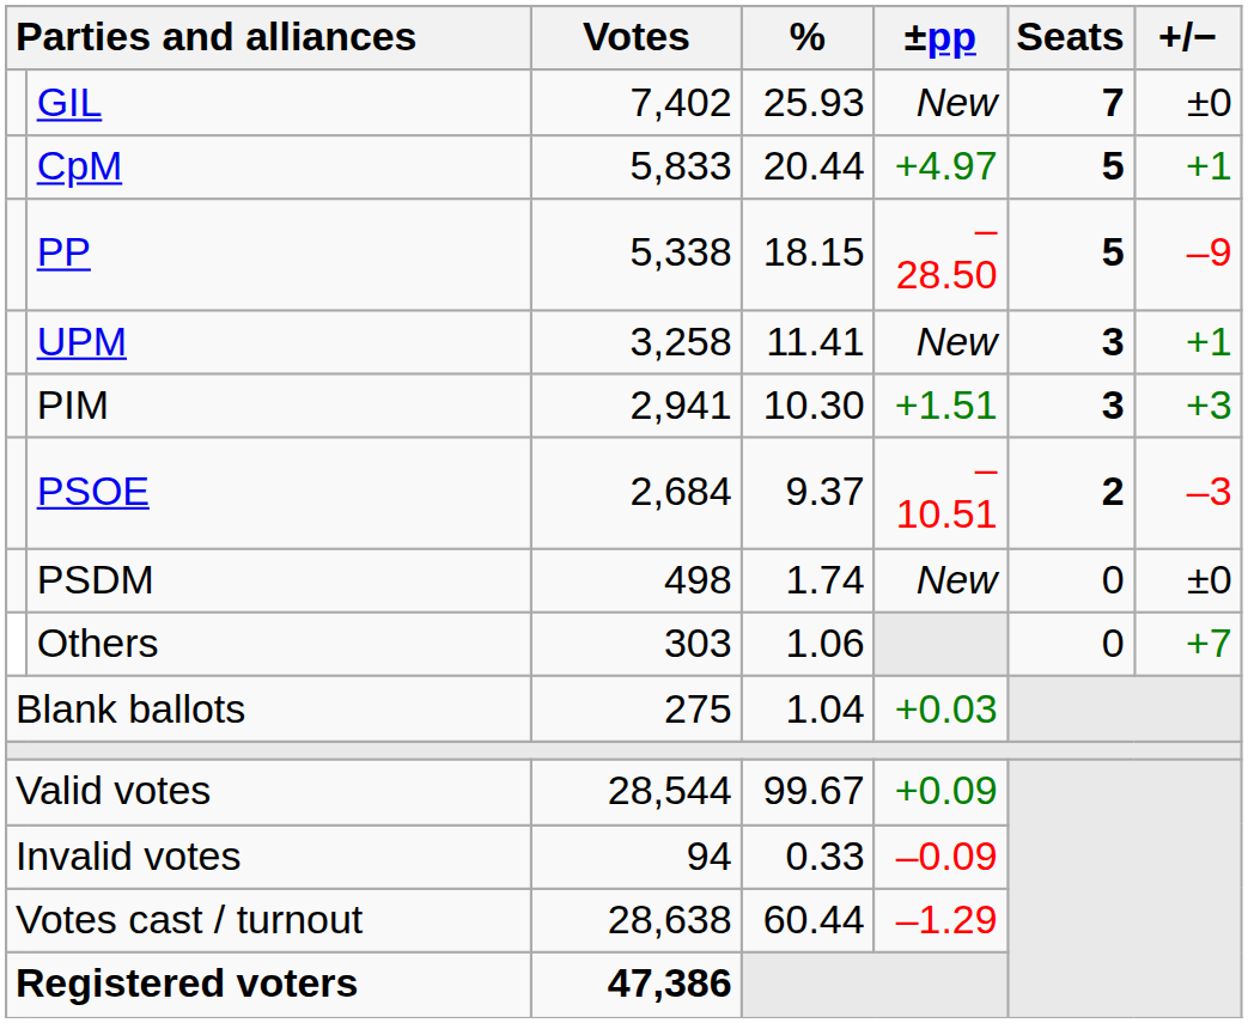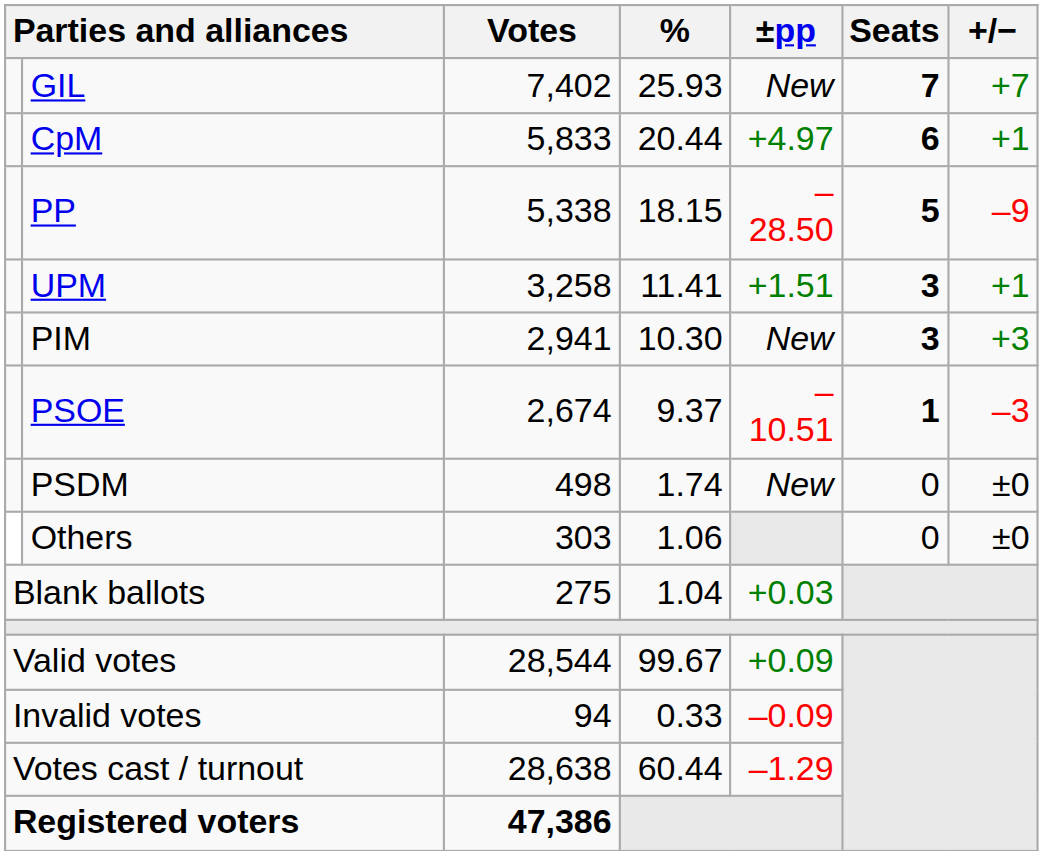GIL | +/−: ±0 -> +7
CpM | Seats: 5 -> 6
UPM | ±pp: New -> +1.51
PIM | ±pp: +1.51 -> New
PSOE | Votes: 2,684 -> 2,674
PSOE | Seats: 2 -> 1
Others | +/−: +7 -> ±0
